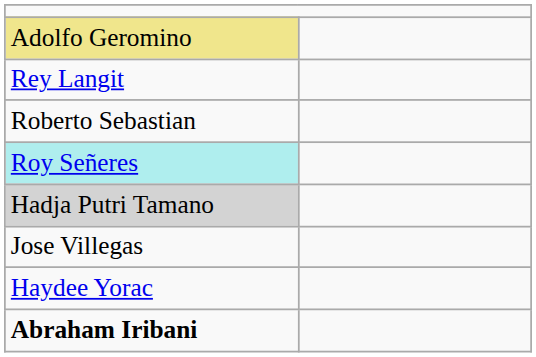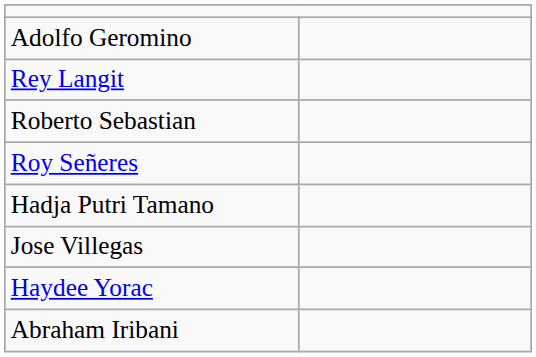Adolfo Geromino | column 1: khaki background -> no background
Roy Señeres | column 1: paleturquoise background -> no background
Hadja Putri Tamano | column 1: lightgrey background -> no background
Abraham Iribani | column 1: bold -> normal
